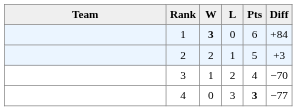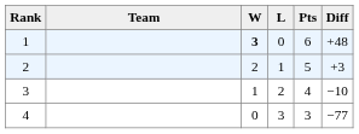columns swapped: Rank <-> Team
row 2 | Diff: +84 -> +48
row 4 | Diff: −70 -> −10
row 5 | Pts: bold -> normal
